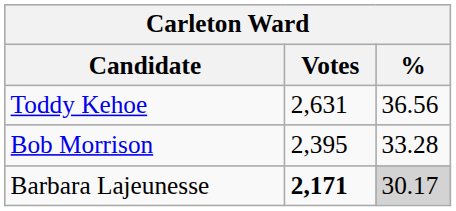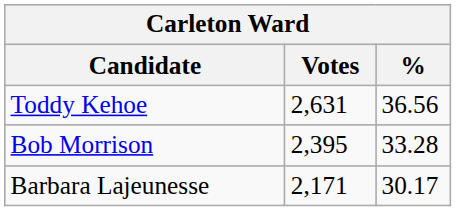Barbara Lajeunesse | Votes: bold -> normal
Barbara Lajeunesse | %: lightgrey background -> no background
